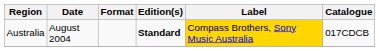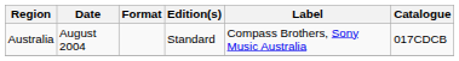Australia | Edition(s): bold -> normal
Australia | Label: gold background -> no background
